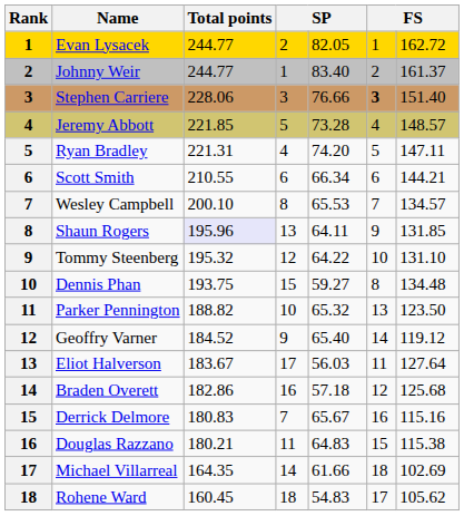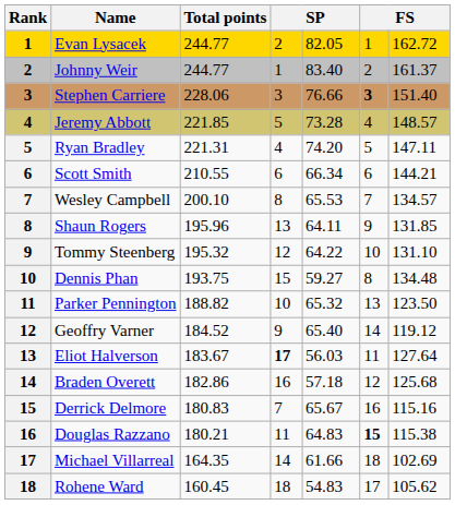Shaun Rogers | Total points: lavender background -> no background
Eliot Halverson | column 4: normal -> bold
Douglas Razzano | column 6: normal -> bold
